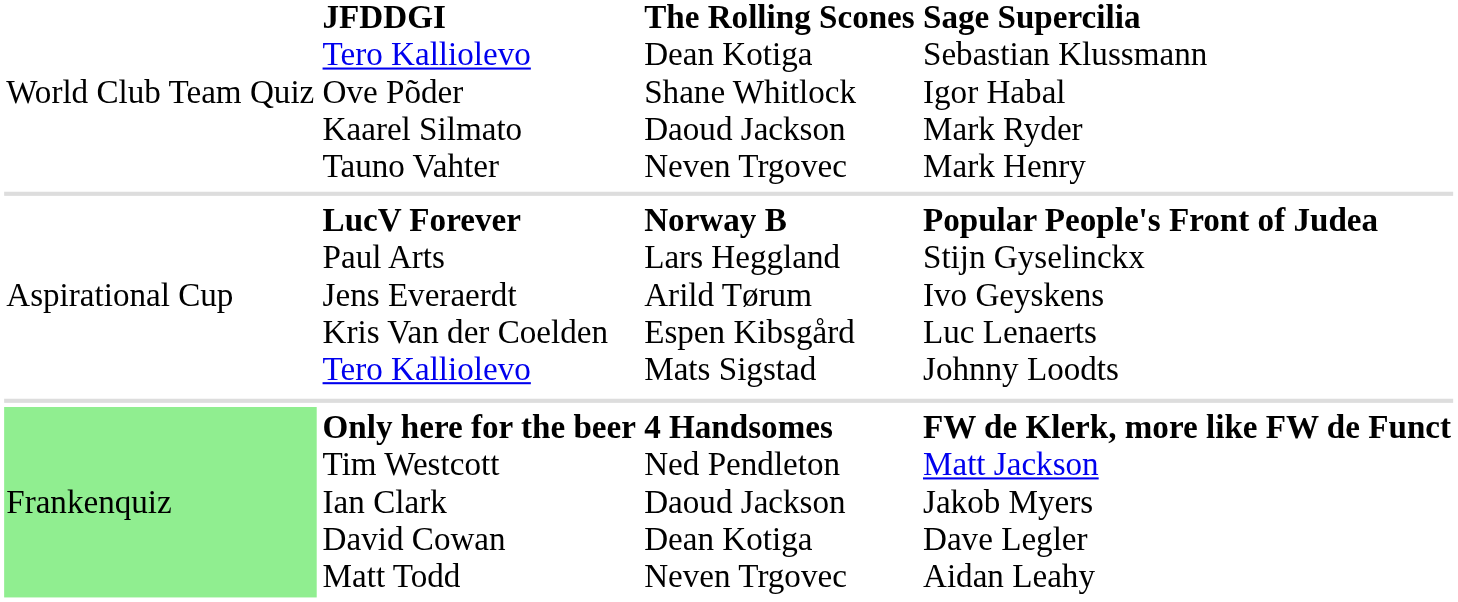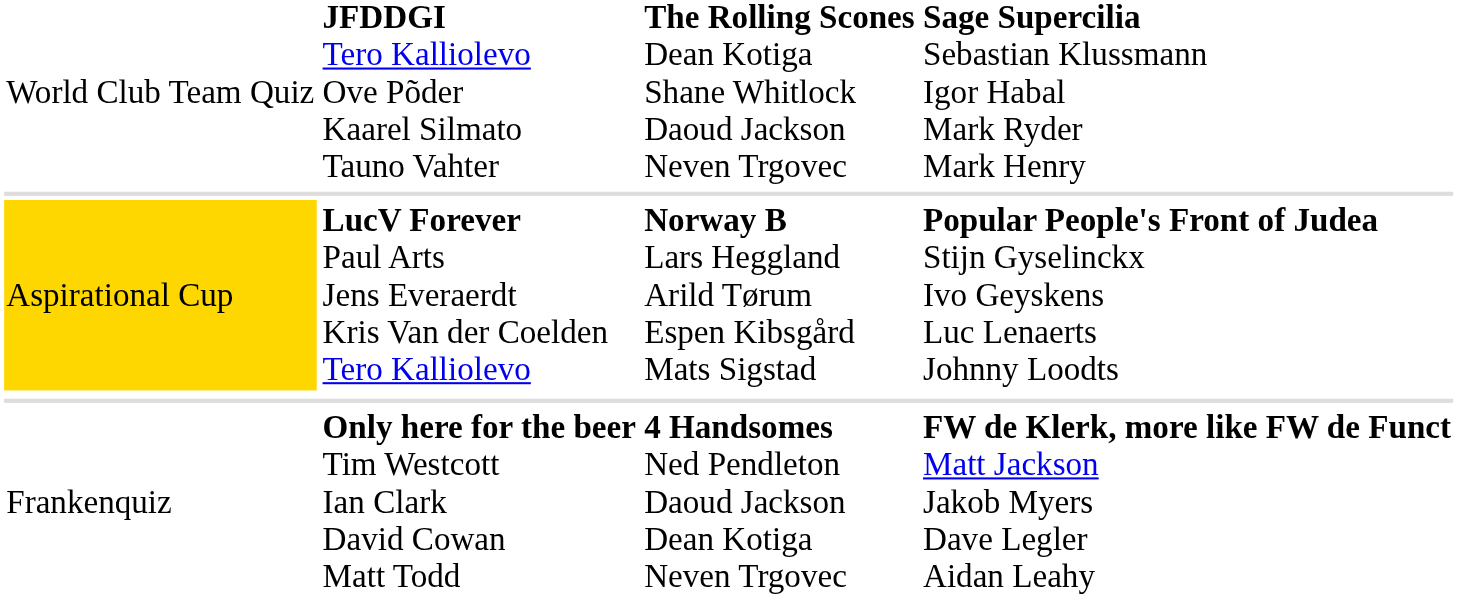Aspirational Cup | column 1: no background -> gold background
Frankenquiz | column 1: lightgreen background -> no background
